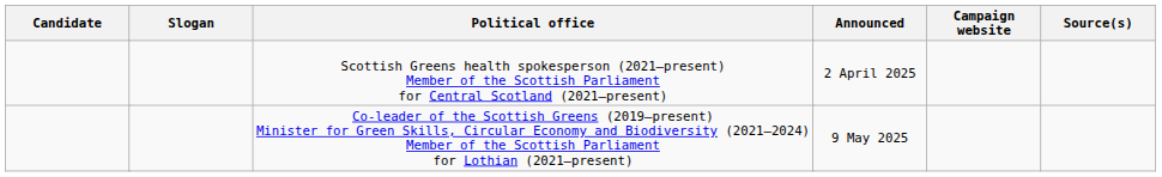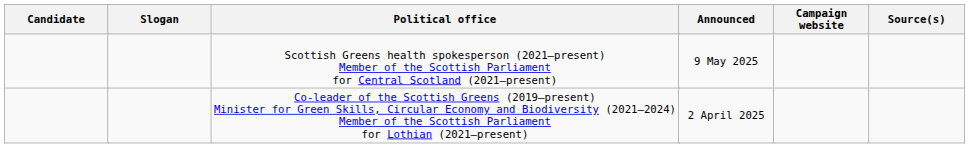row 2 | Announced: 2 April 2025 -> 9 May 2025
row 3 | Announced: 9 May 2025 -> 2 April 2025
